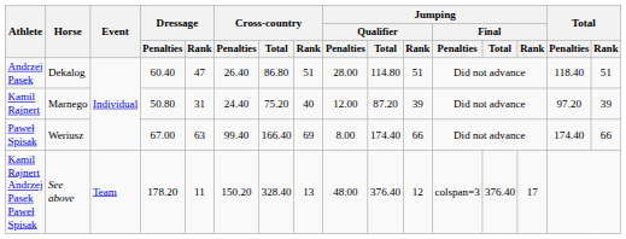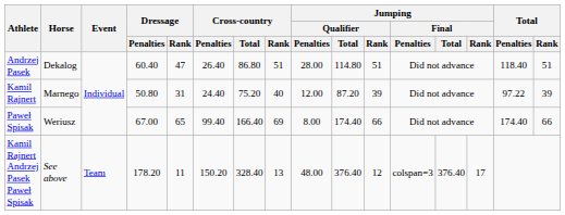Kamil Rajnert | Total / Penalties: 97.20 -> 97.22
Paweł Spisak | Dressage / Rank: 63 -> 65
